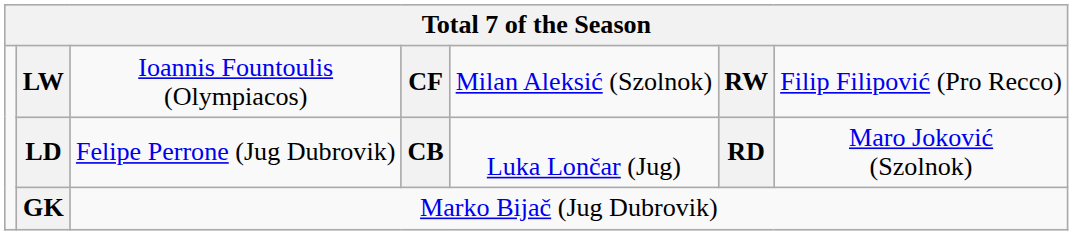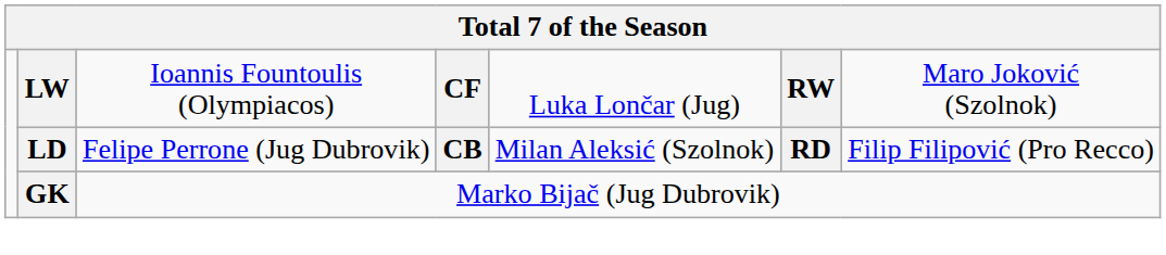LW | column 5: Milan Aleksić (Szolnok) -> Luka Lončar (Jug)
LW | column 7: Filip Filipović (Pro Recco) -> Maro Joković (Szolnok)
LD | column 5: Luka Lončar (Jug) -> Milan Aleksić (Szolnok)
LD | column 7: Maro Joković (Szolnok) -> Filip Filipović (Pro Recco)
